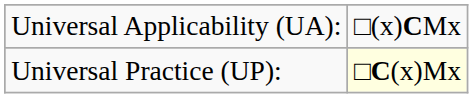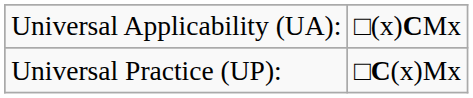Universal Practice (UP): | column 2: lightyellow background -> no background
